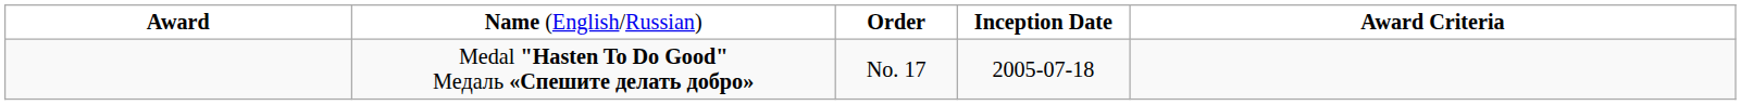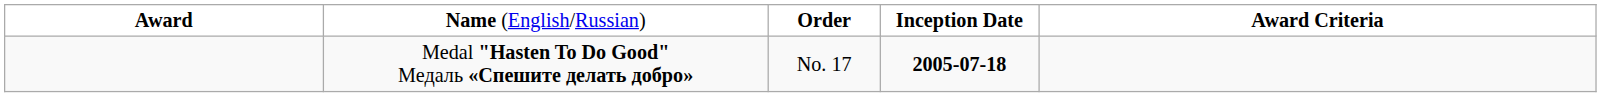Medal "Hasten To Do Good" Медаль «Спешите делать добро» | column 4: normal -> bold
